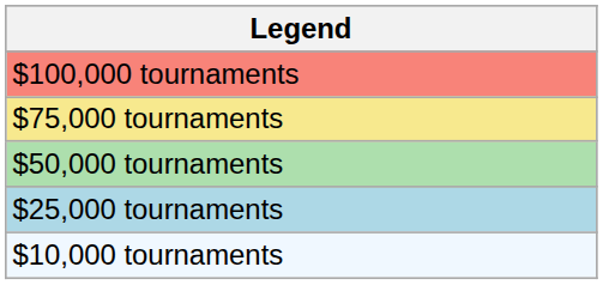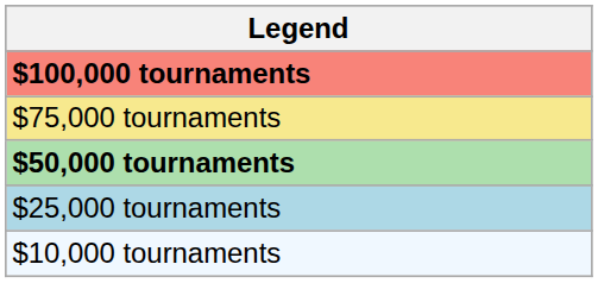row 2 | column 1: normal -> bold
row 4 | column 1: normal -> bold
